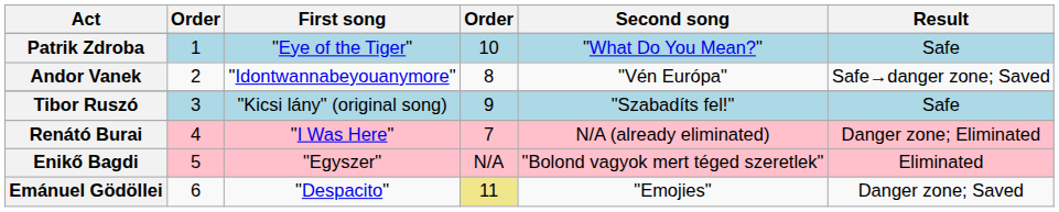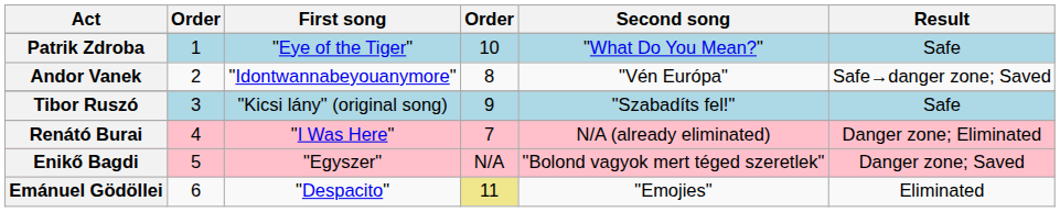Enikő Bagdi | Result: Eliminated -> Danger zone; Saved
Emánuel Gödöllei | Result: Danger zone; Saved -> Eliminated
